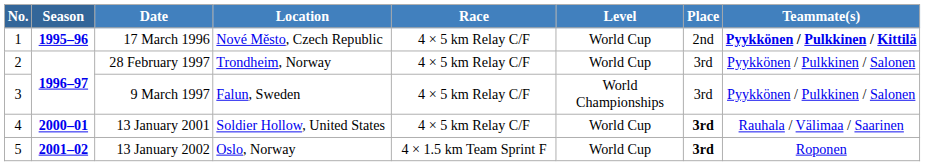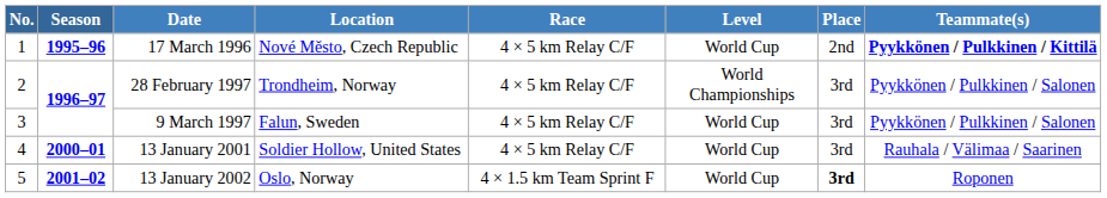28 February 1997 | Level: World Cup -> World Championships
9 March 1997 | Level: World Championships -> World Cup
13 January 2001 | Place: bold -> normal
